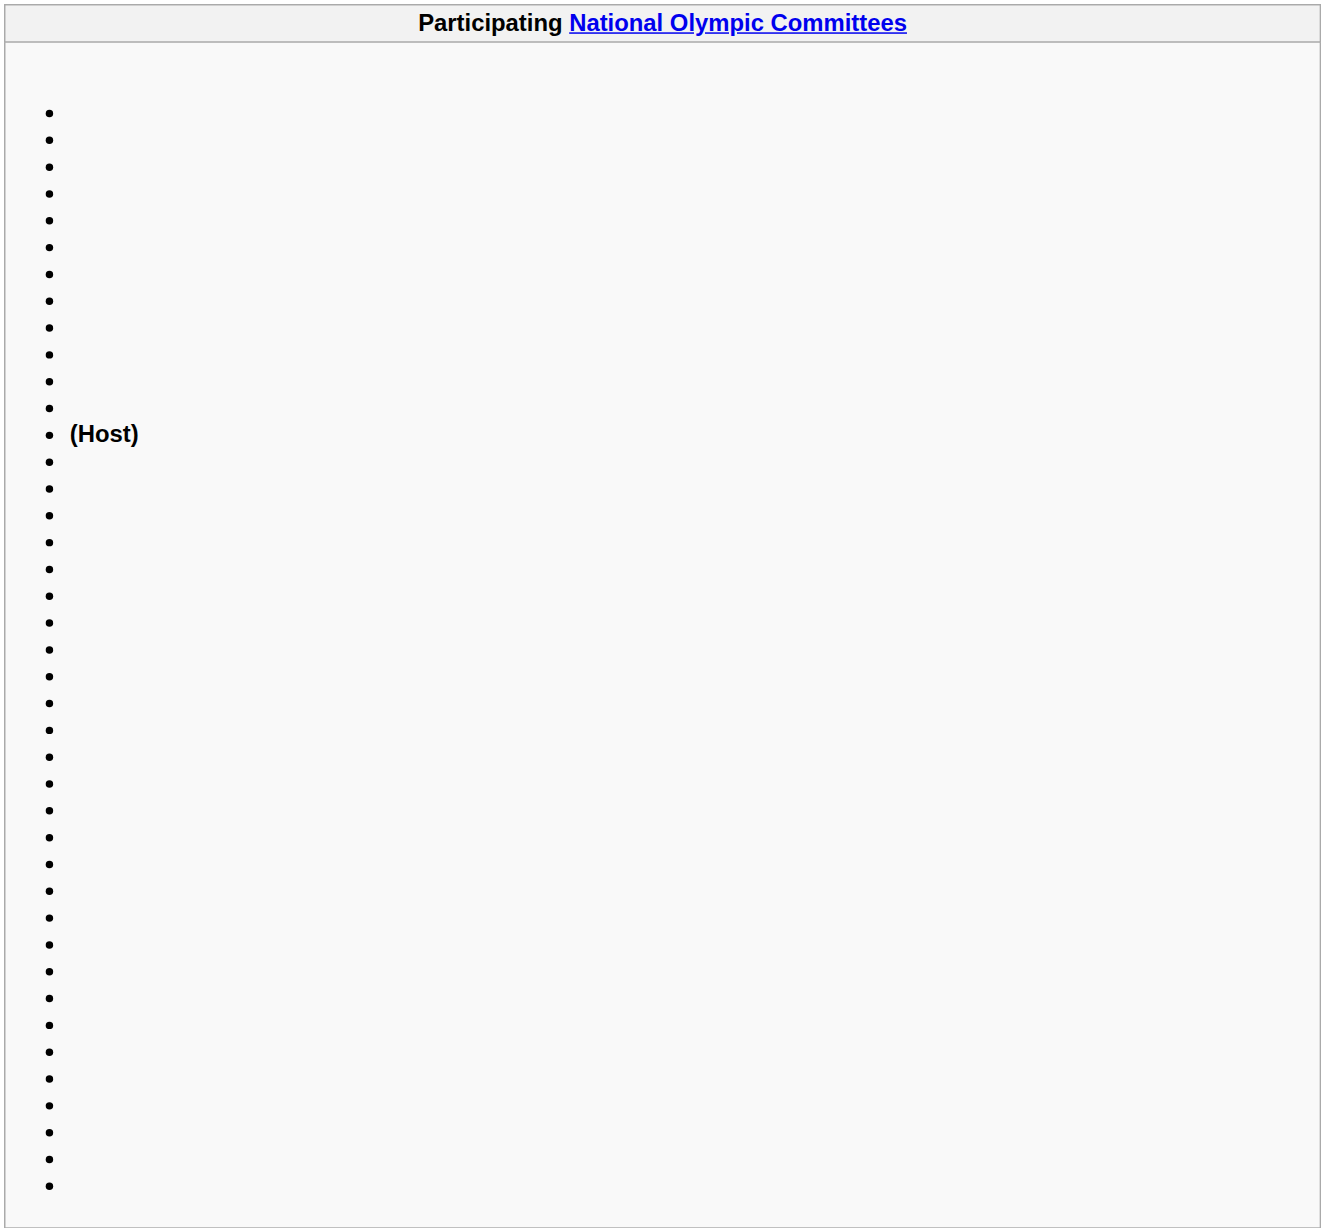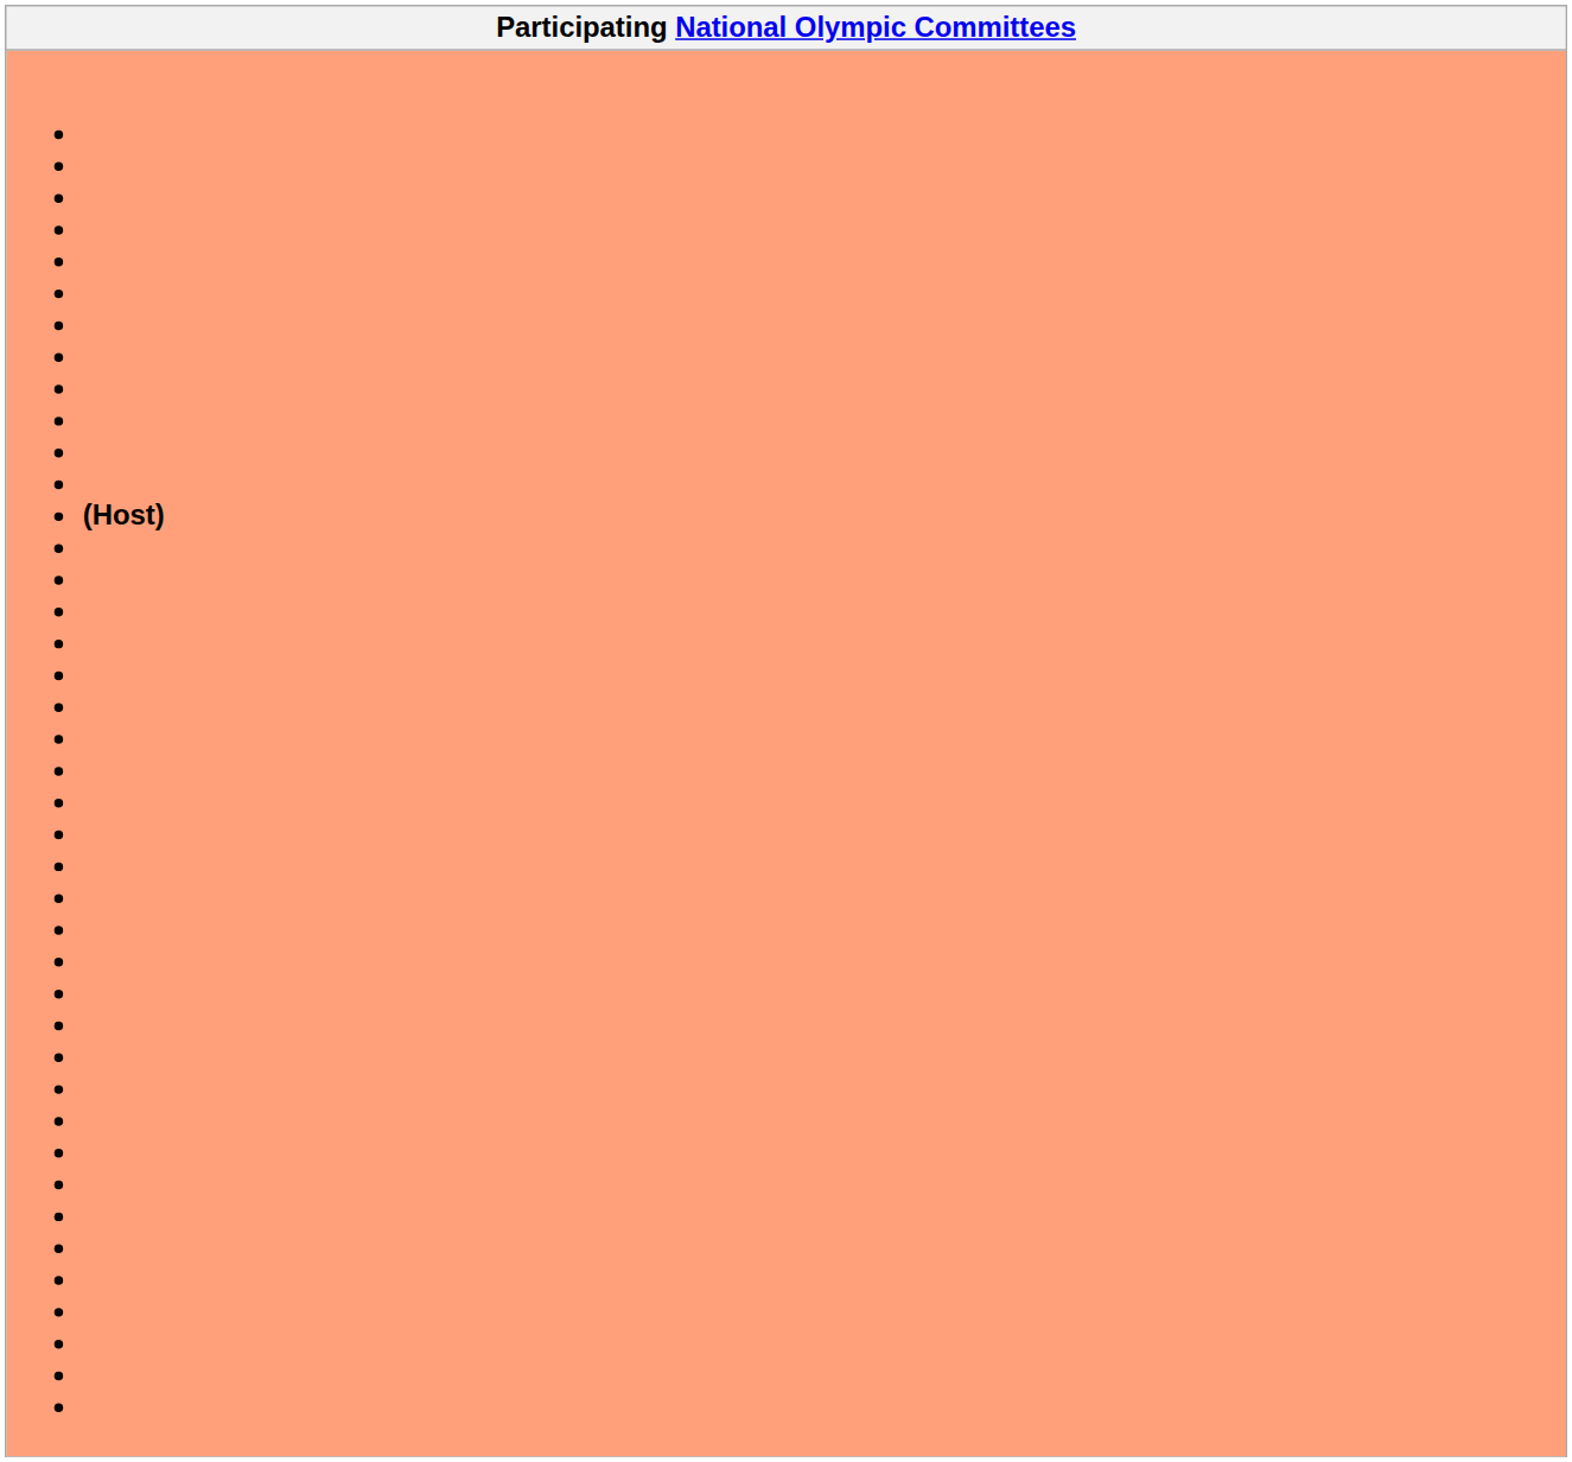row 2 | column 1: no background -> lightsalmon background
